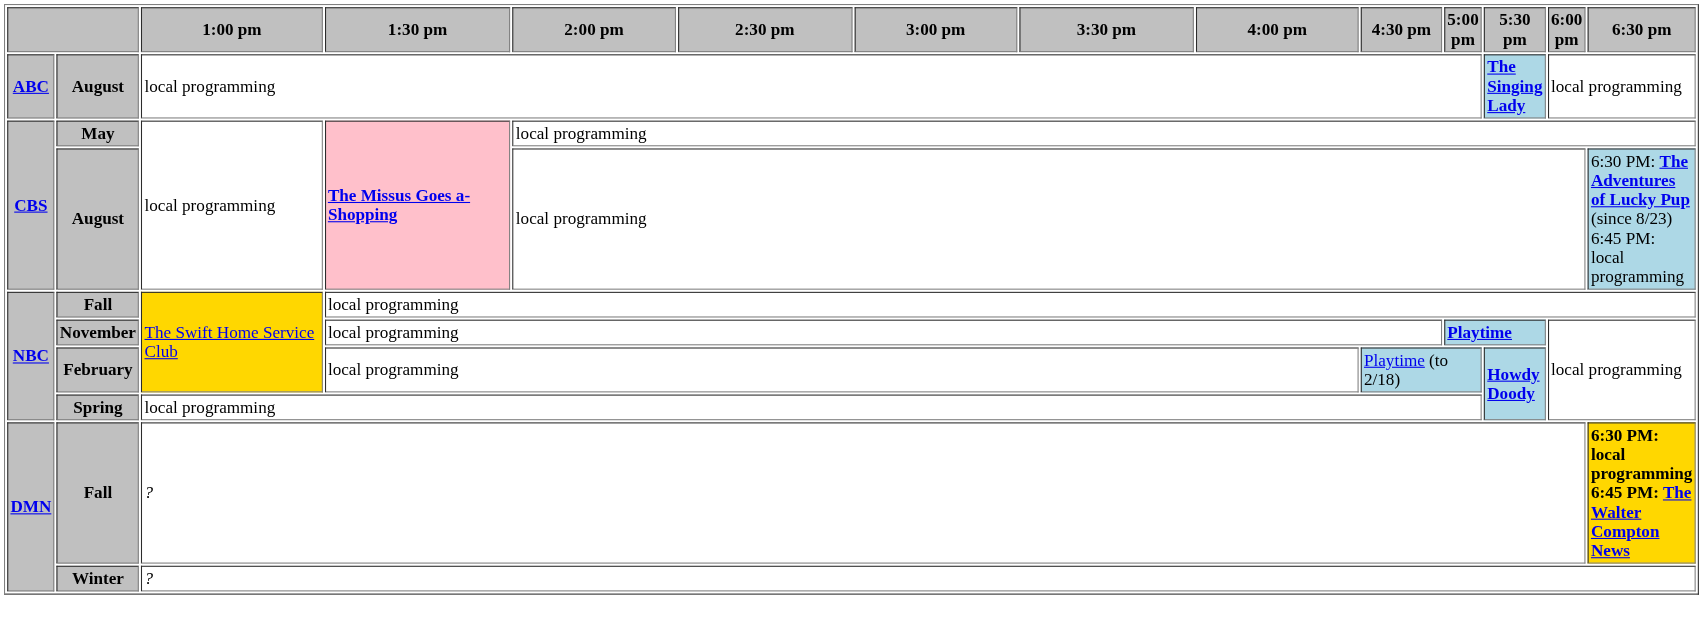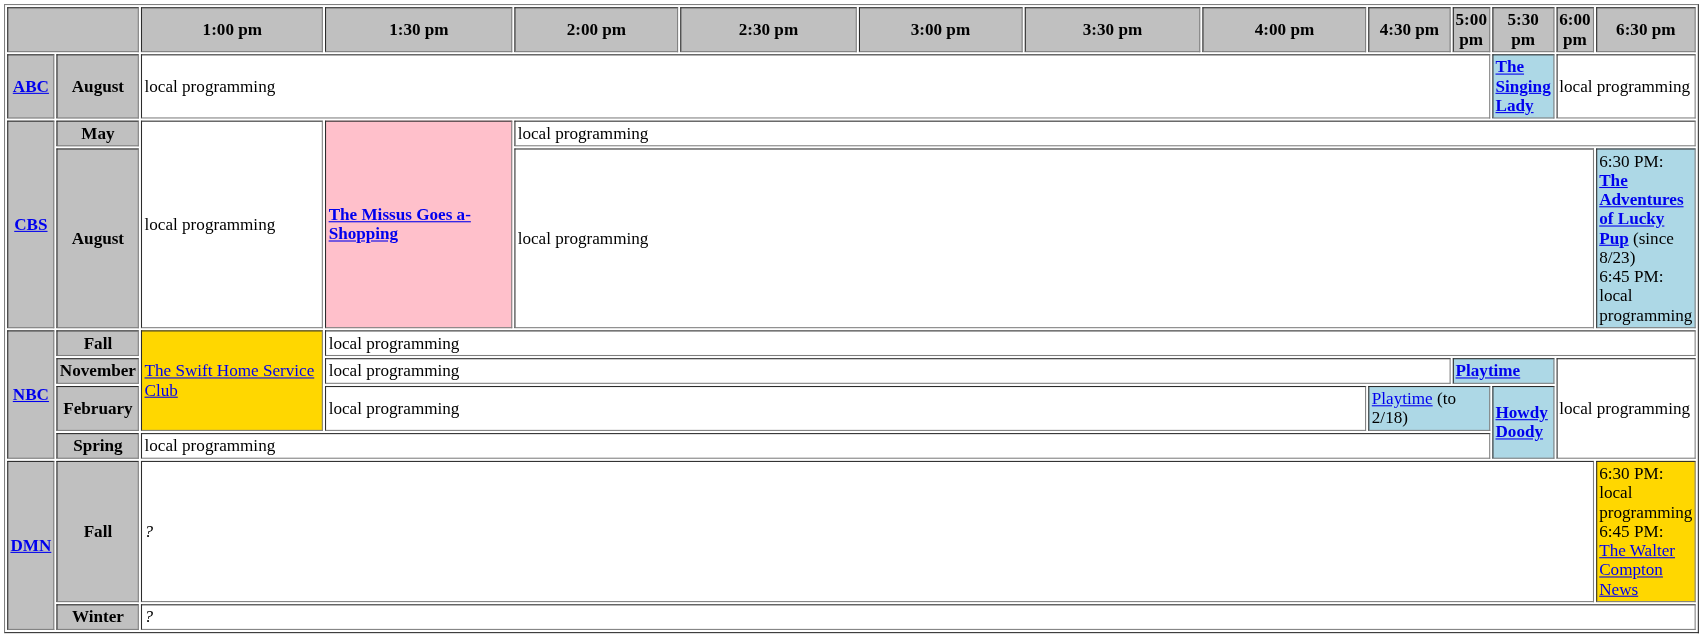DMN / Fall | 6:30 pm: bold -> normal
